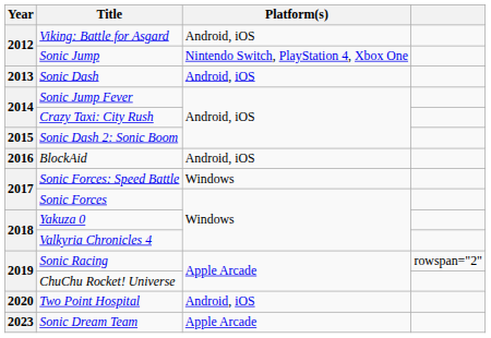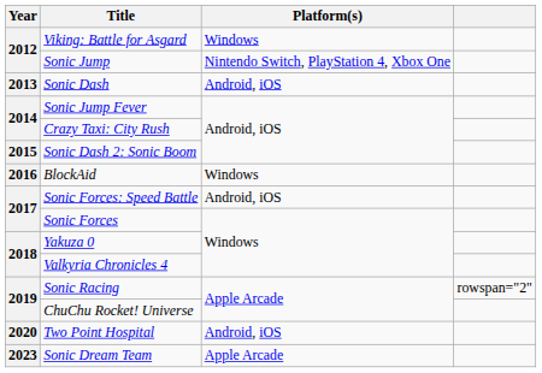Viking: Battle for Asgard | Platform(s): Android, iOS -> Windows
BlockAid | Platform(s): Android, iOS -> Windows
Sonic Forces: Speed Battle | Platform(s): Windows -> Android, iOS
